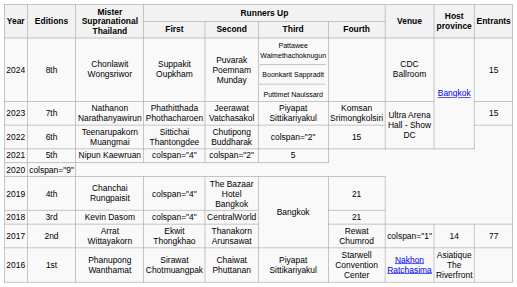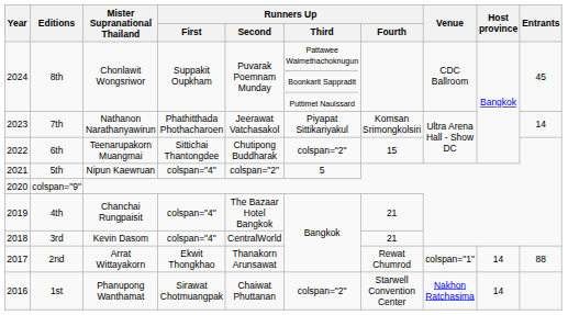8th | Entrants: 15 -> 45
7th | Entrants: 15 -> 14
2nd | Entrants: 77 -> 88
1st | Runners Up / Third: Piyapat Sittikariyakul -> colspan="2"
1st | Host province: Asiatique The Riverfront -> 14
